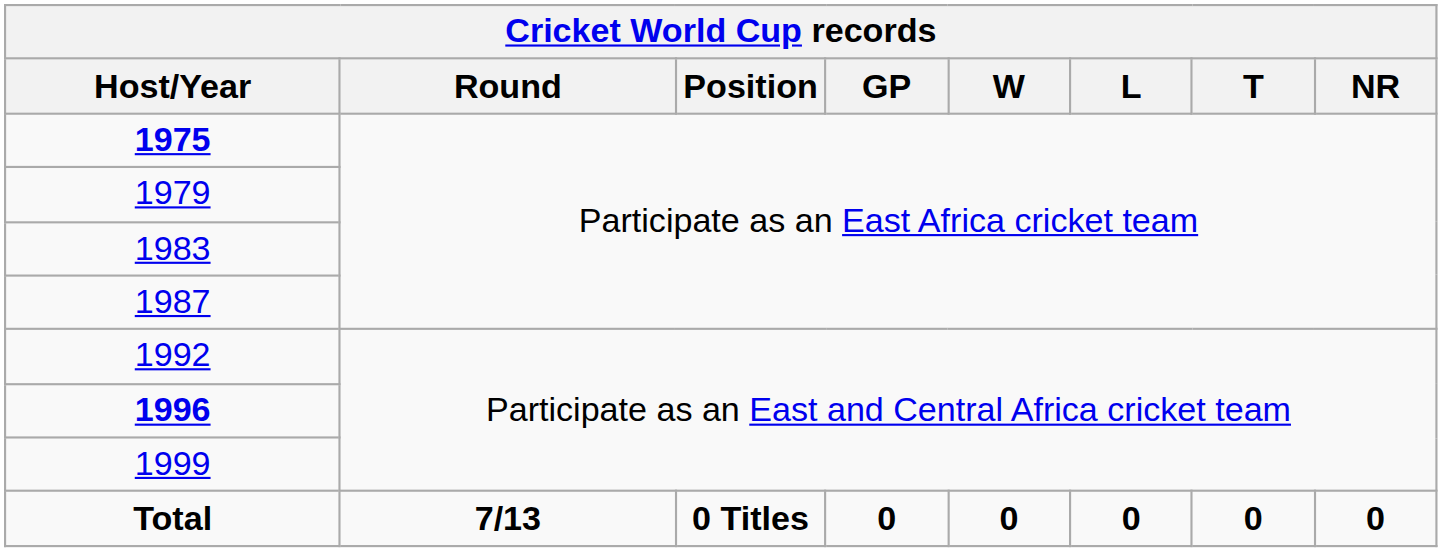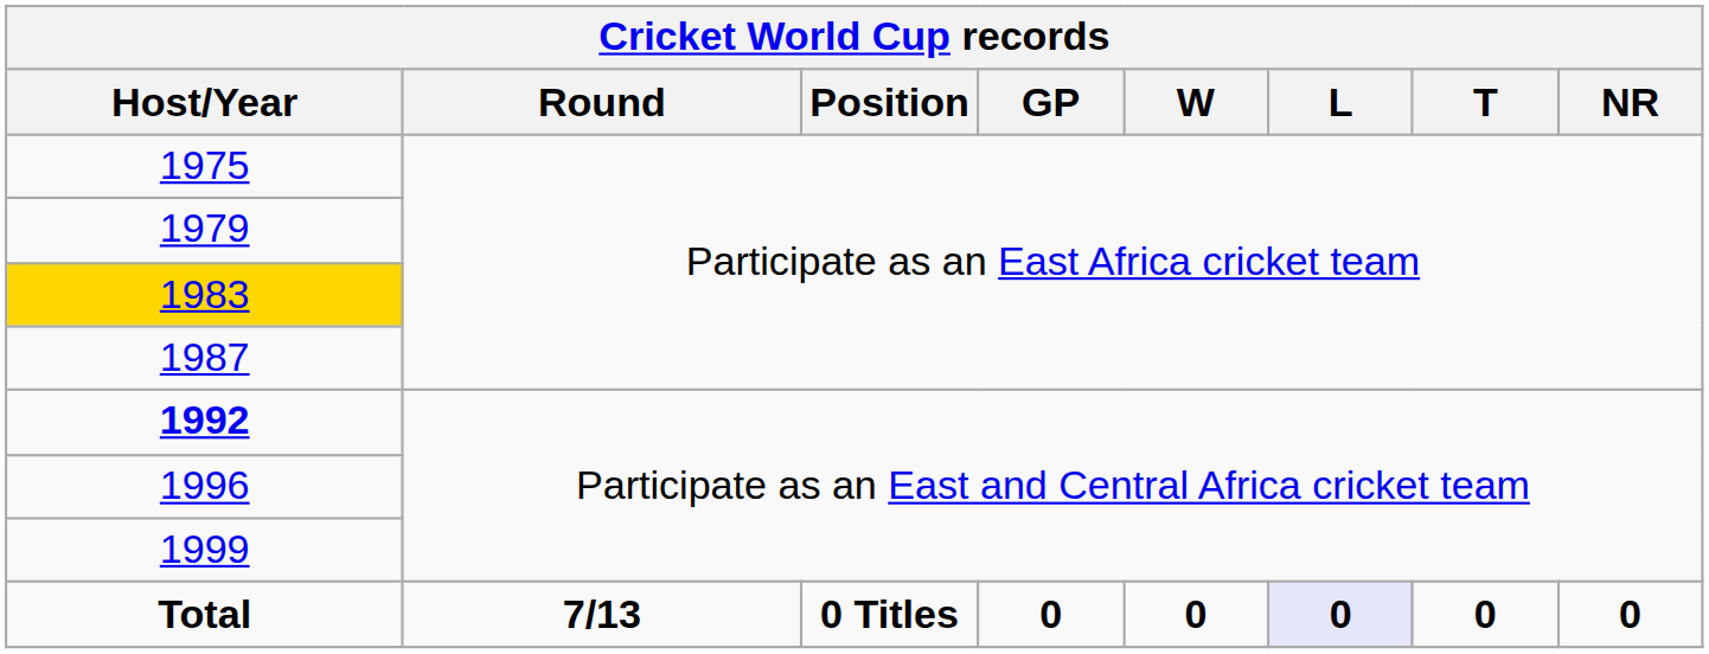1975 | Cricket World Cup records / Host/Year: bold -> normal
1983 | Cricket World Cup records / Host/Year: no background -> gold background
1992 | Cricket World Cup records / Host/Year: normal -> bold
1996 | Cricket World Cup records / Host/Year: bold -> normal
Total | Cricket World Cup records / L: no background -> lavender background
